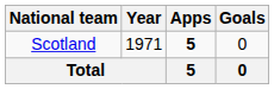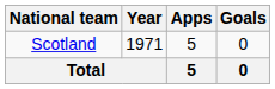Scotland | Apps: bold -> normal
